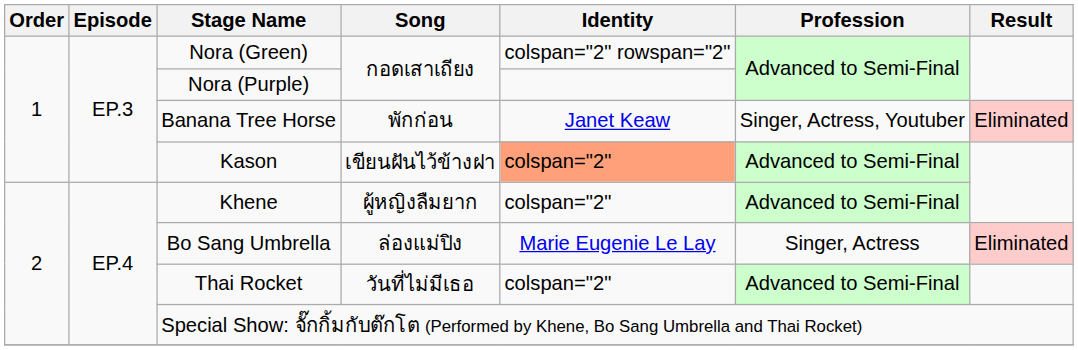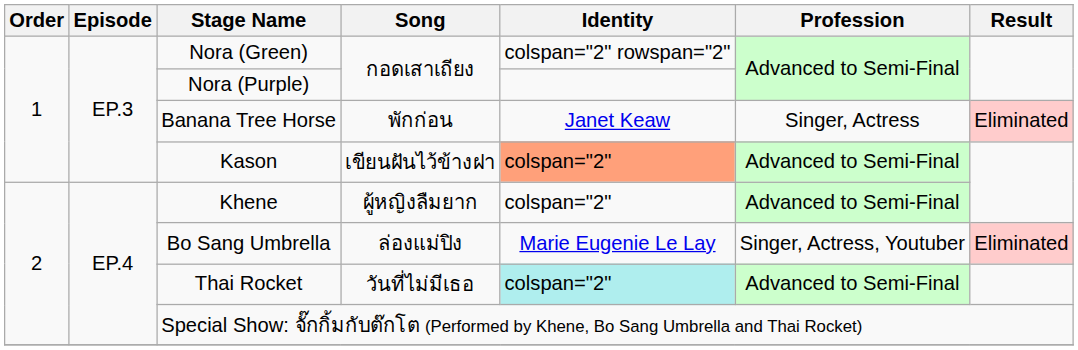Banana Tree Horse | Profession: Singer, Actress, Youtuber -> Singer, Actress
Bo Sang Umbrella | Profession: Singer, Actress -> Singer, Actress, Youtuber
Thai Rocket | Identity: no background -> paleturquoise background
